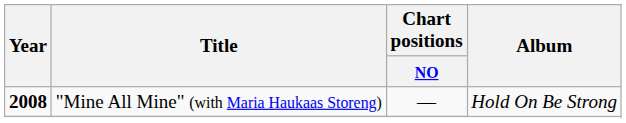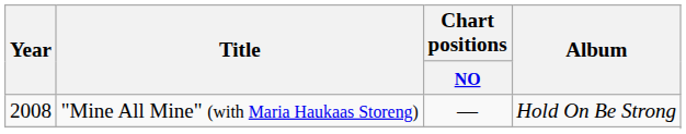row 3 | Year: bold -> normal
